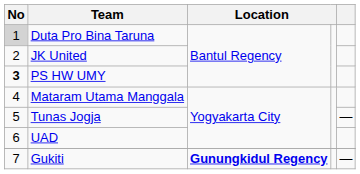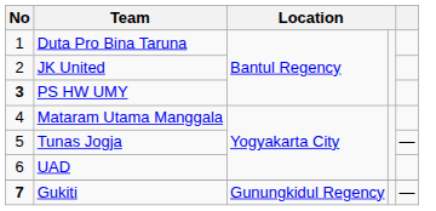Duta Pro Bina Taruna | No: lightgrey background -> no background
Gukiti | No: normal -> bold
Gukiti | column 3: bold -> normal
